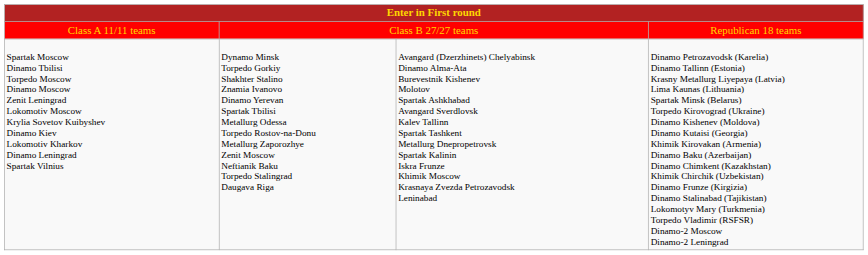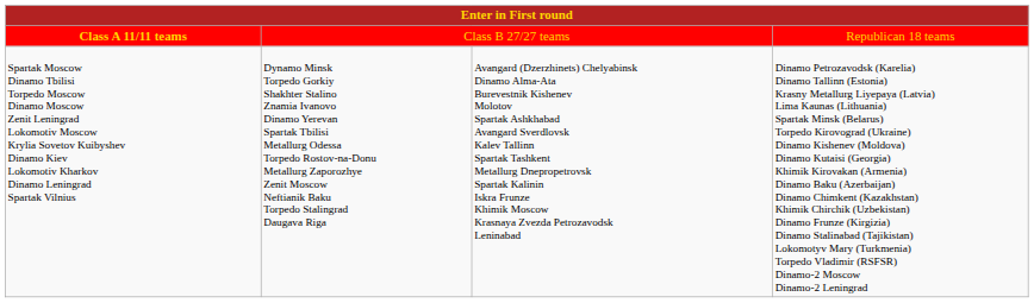Class A 11/11 teams | column 1: normal -> bold
